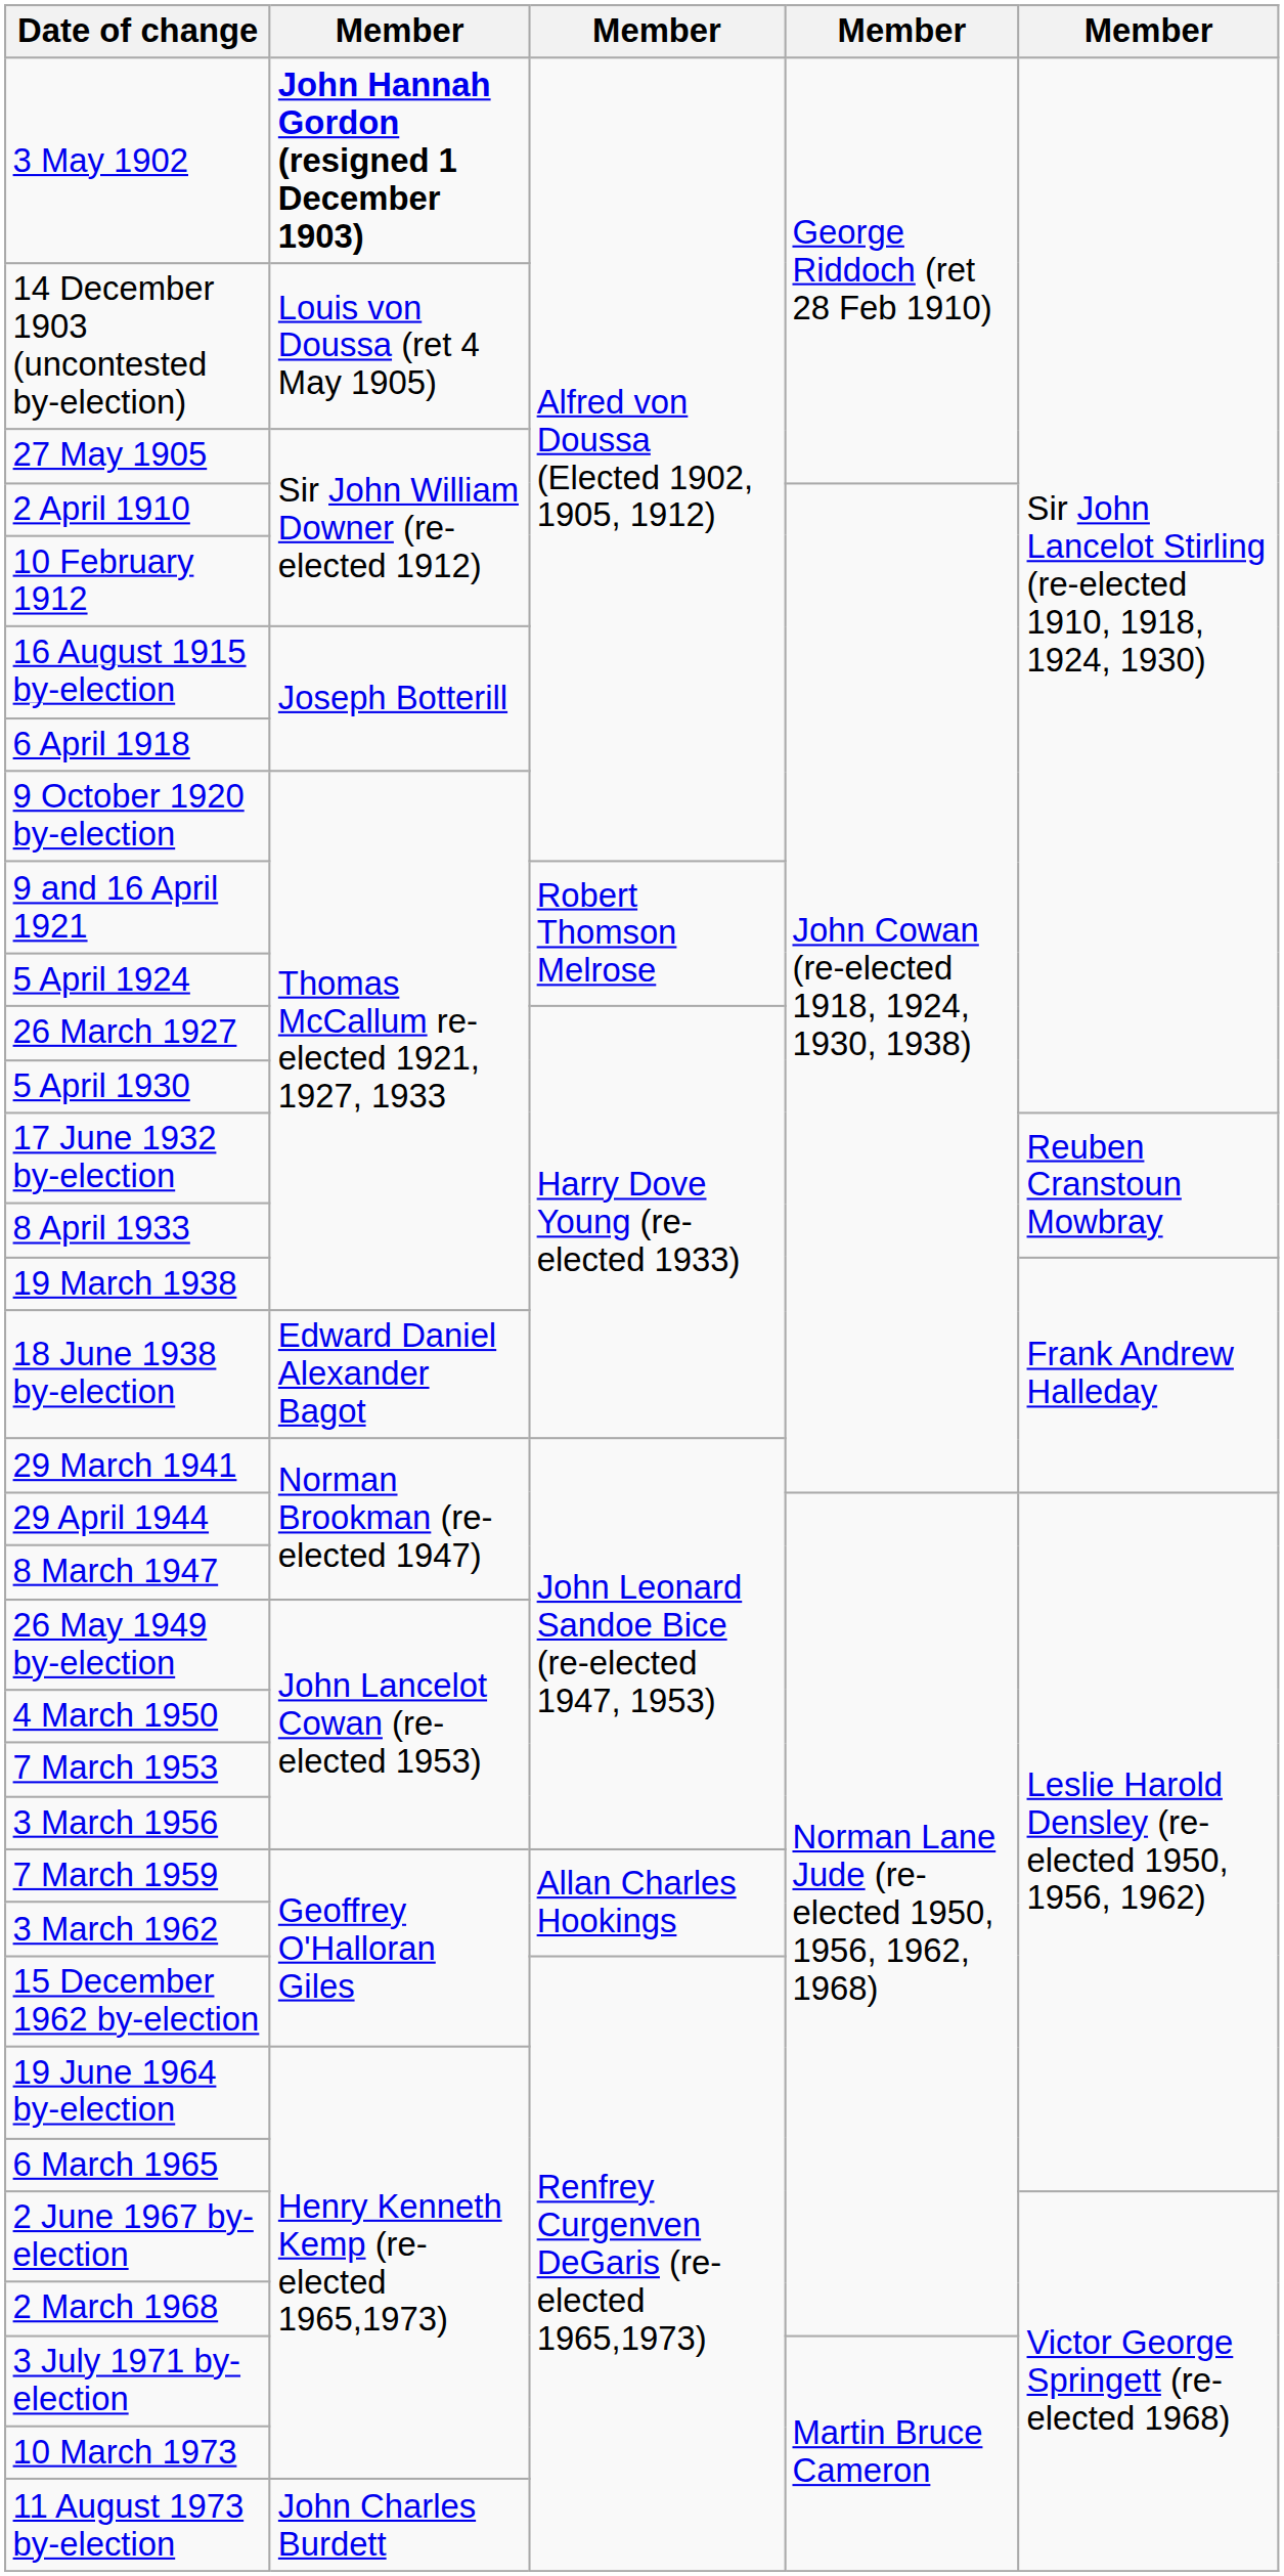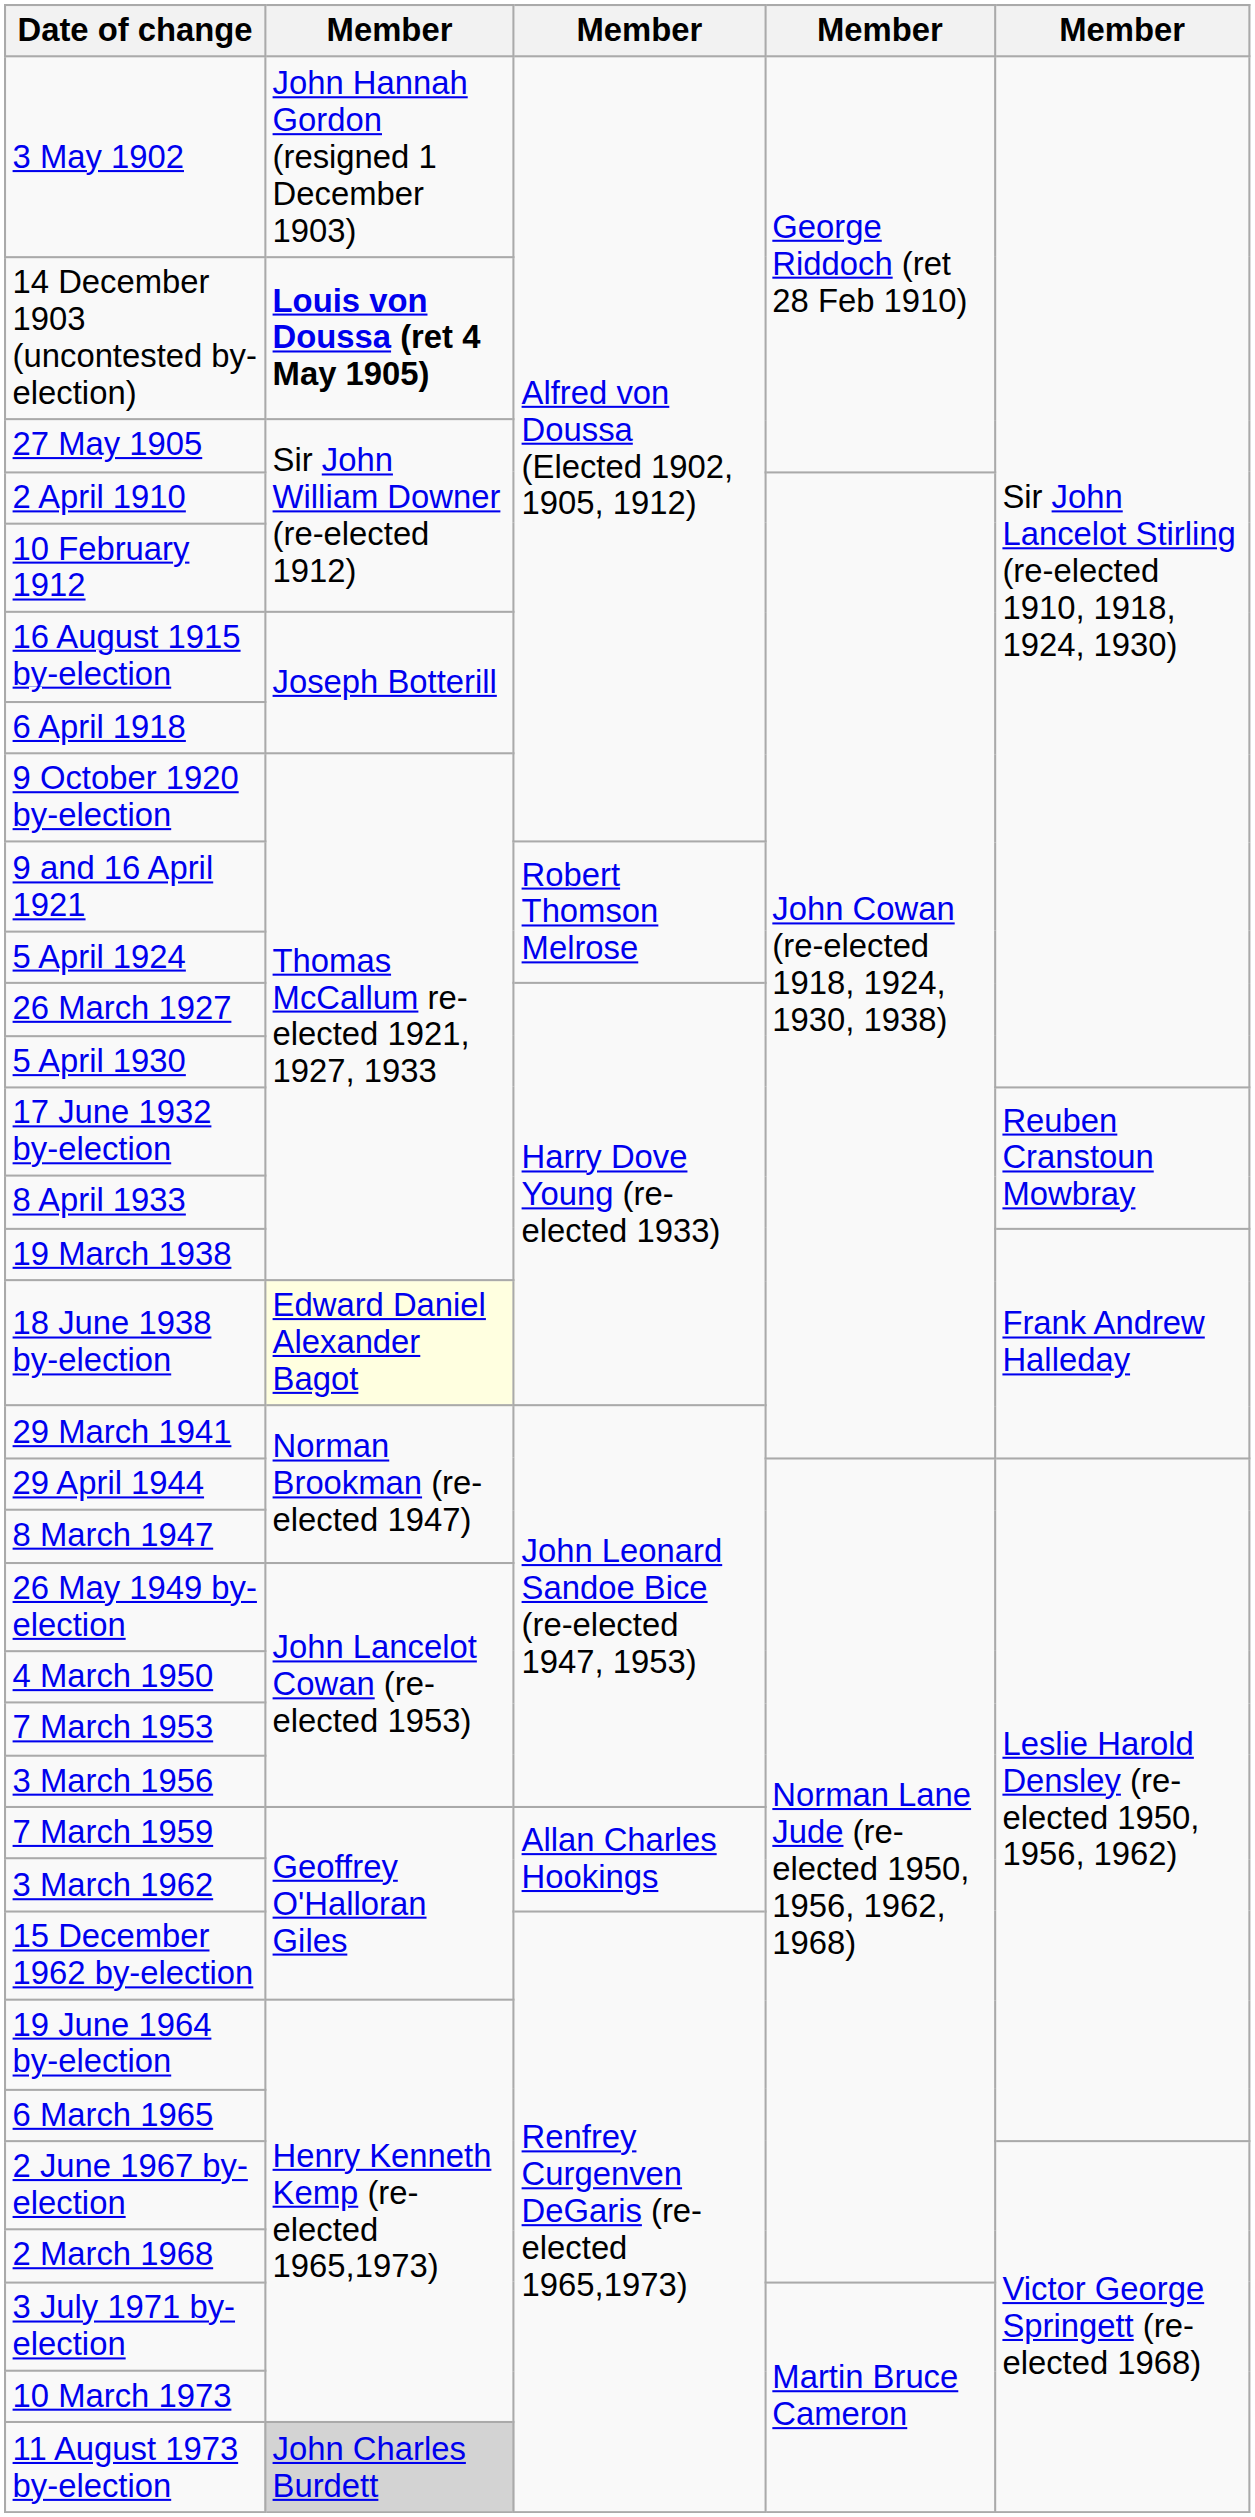3 May 1902 | column 2: bold -> normal
14 December 1903 (uncontested by-election) | column 2: normal -> bold
18 June 1938 by-election | column 2: no background -> lightyellow background
11 August 1973 by-election | column 2: no background -> lightgrey background
